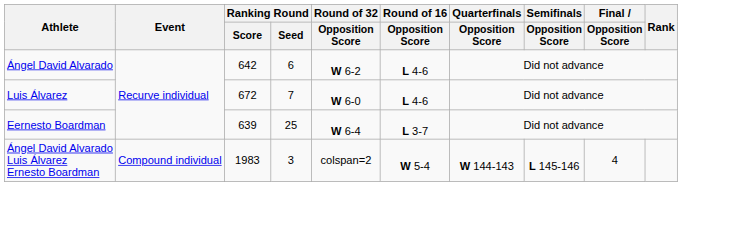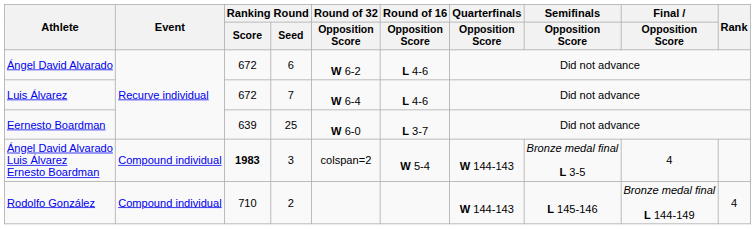Ángel David Alvarado | Ranking Round / Score: 642 -> 672
Luis Álvarez | Round of 32 / Opposition Score: W 6-0 -> W 6-4
Eernesto Boardman | Round of 32 / Opposition Score: W 6-4 -> W 6-0
Ángel David Alvarado Luis Álvarez Ernesto Boardman | Ranking Round / Score: normal -> bold
Ángel David Alvarado Luis Álvarez Ernesto Boardman | Semifinals / Opposition Score: L 145-146 -> Bronze medal final L 3-5
+ row: Rodolfo González | Compound individual | 710 | 2 | W 144-143 | L 145-146 | Bronze medal final L 144-149 | 4
